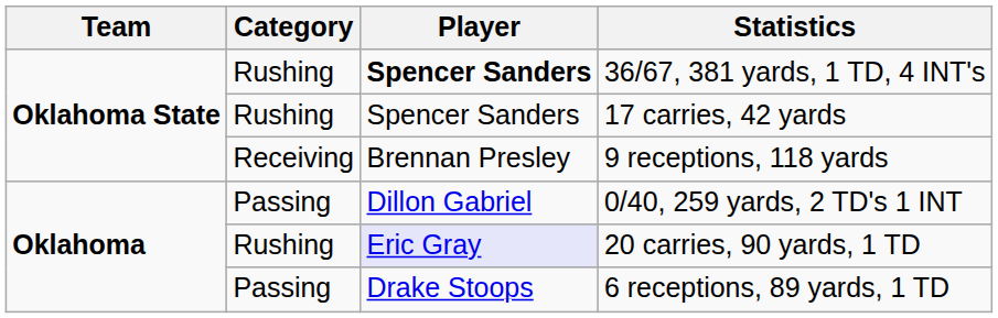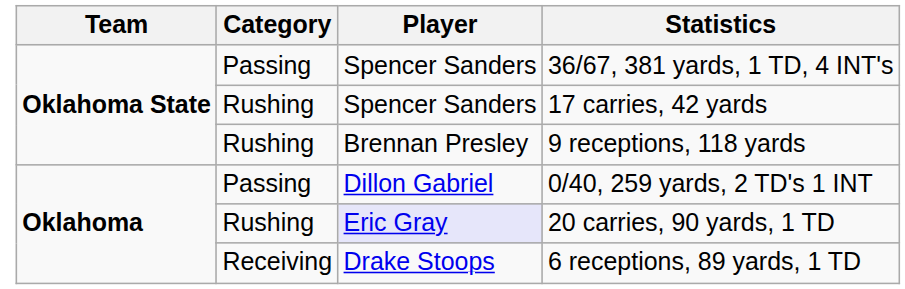36/67, 381 yards, 1 TD, 4 INT's | Category: Rushing -> Passing
36/67, 381 yards, 1 TD, 4 INT's | Player: bold -> normal
9 receptions, 118 yards | Category: Receiving -> Rushing
6 receptions, 89 yards, 1 TD | Category: Passing -> Receiving
